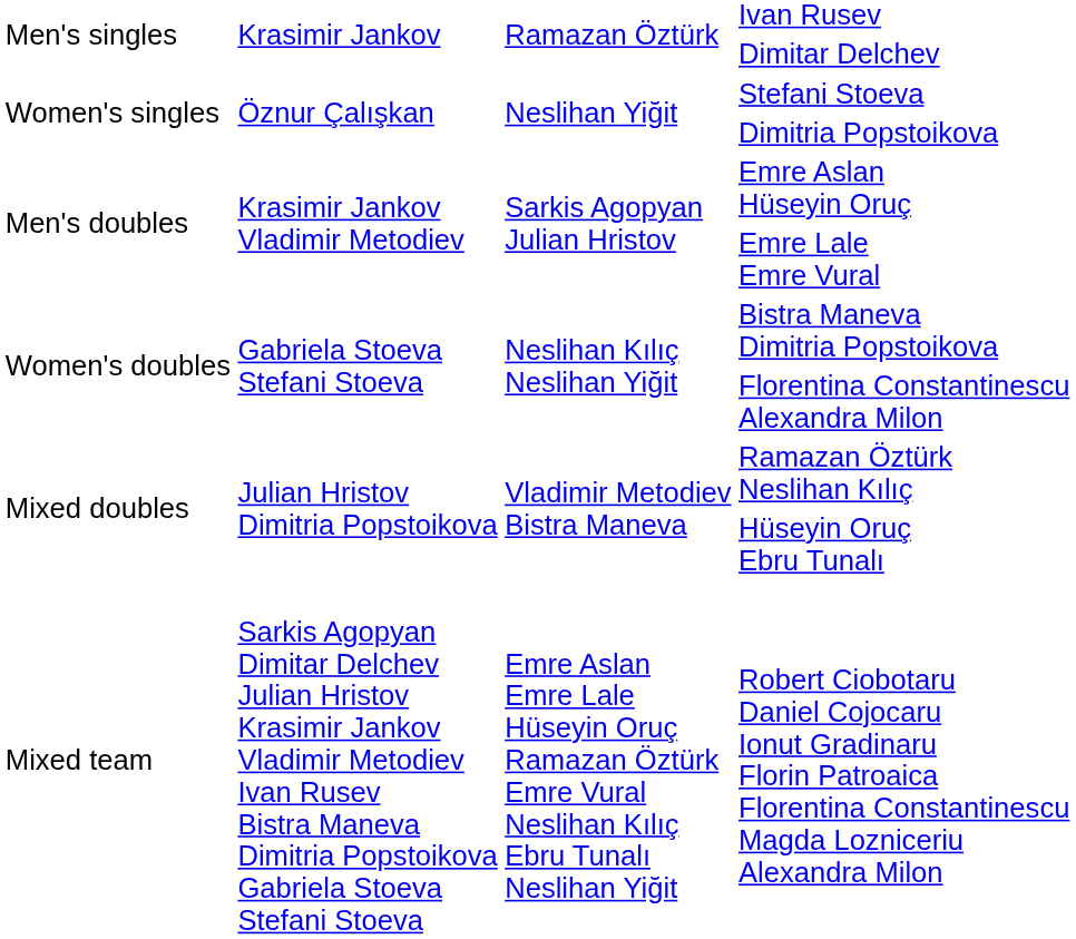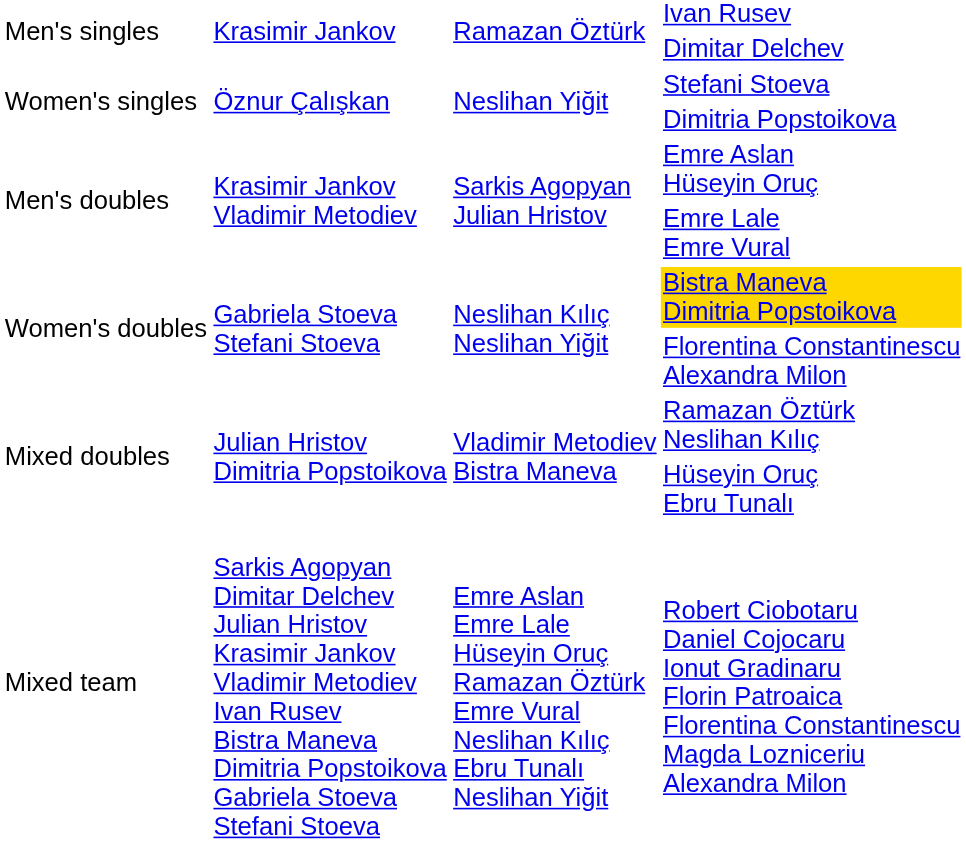Bistra Maneva Dimitria Popstoikova | column 4: no background -> gold background
